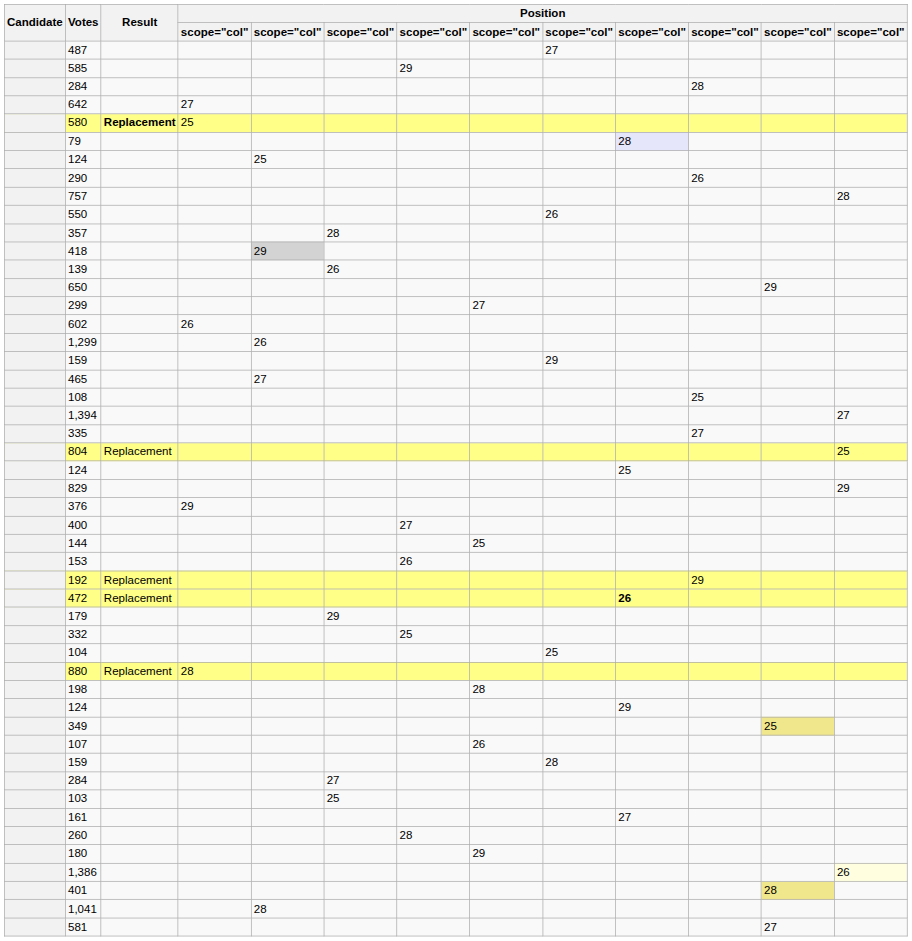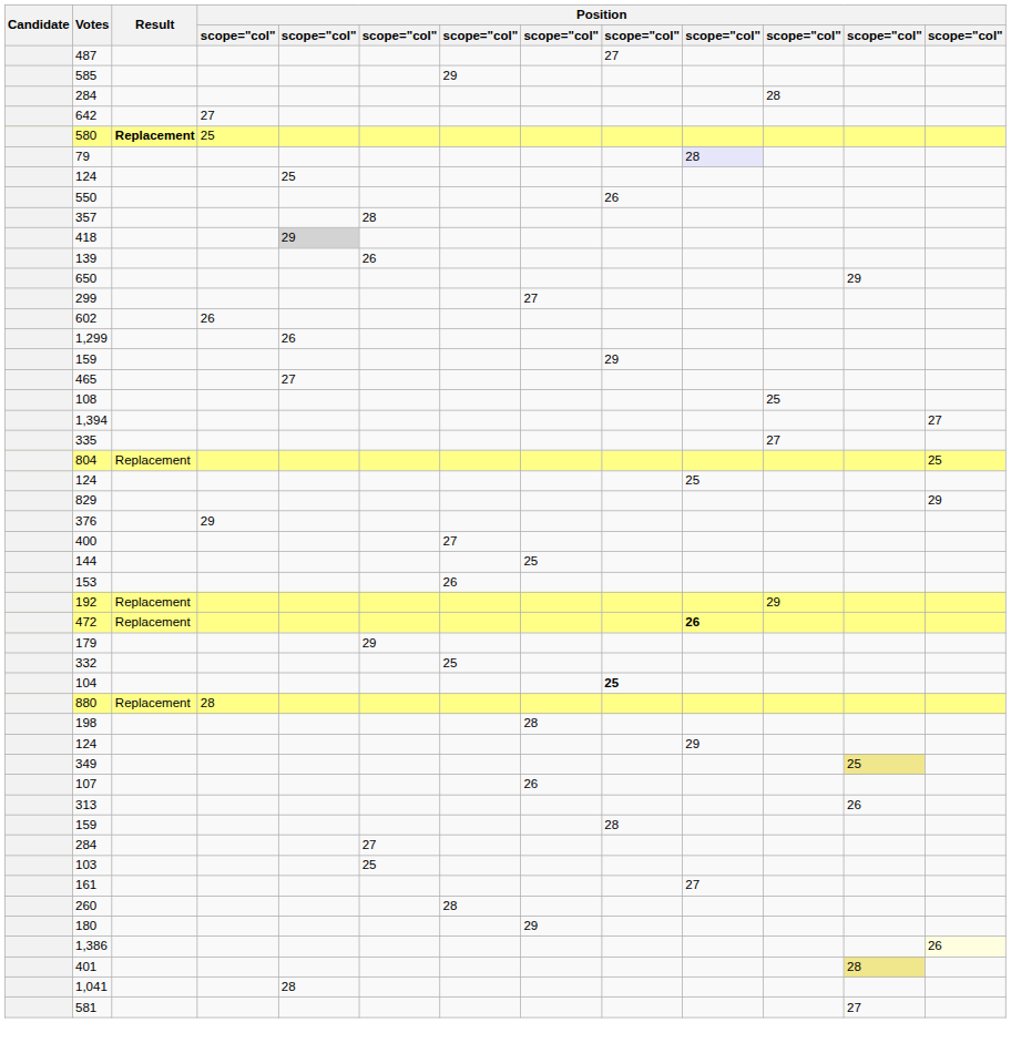- row: 290 | 26
- row: 757 | 28
104 | column 9: normal -> bold
+ row: 313 | 26
